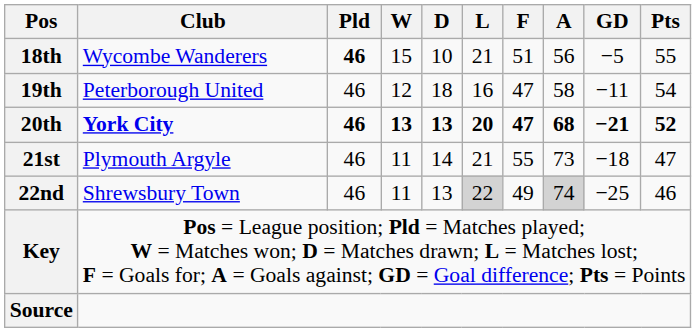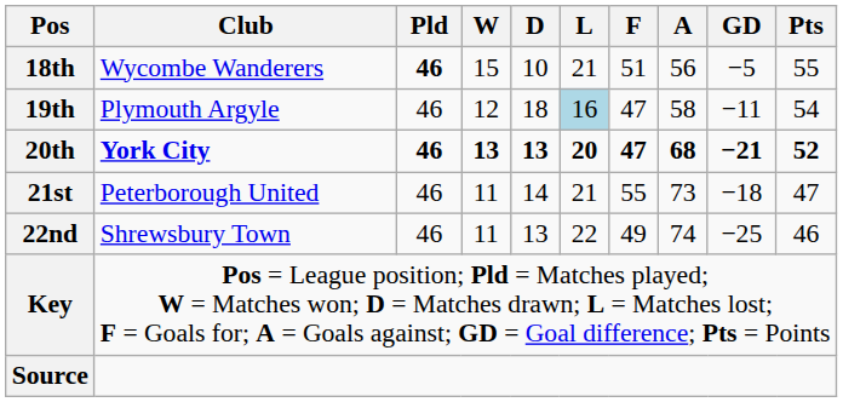19th | Club: Peterborough United -> Plymouth Argyle
19th | L: no background -> lightblue background
21st | Club: Plymouth Argyle -> Peterborough United
22nd | L: lightgrey background -> no background
22nd | A: lightgrey background -> no background
